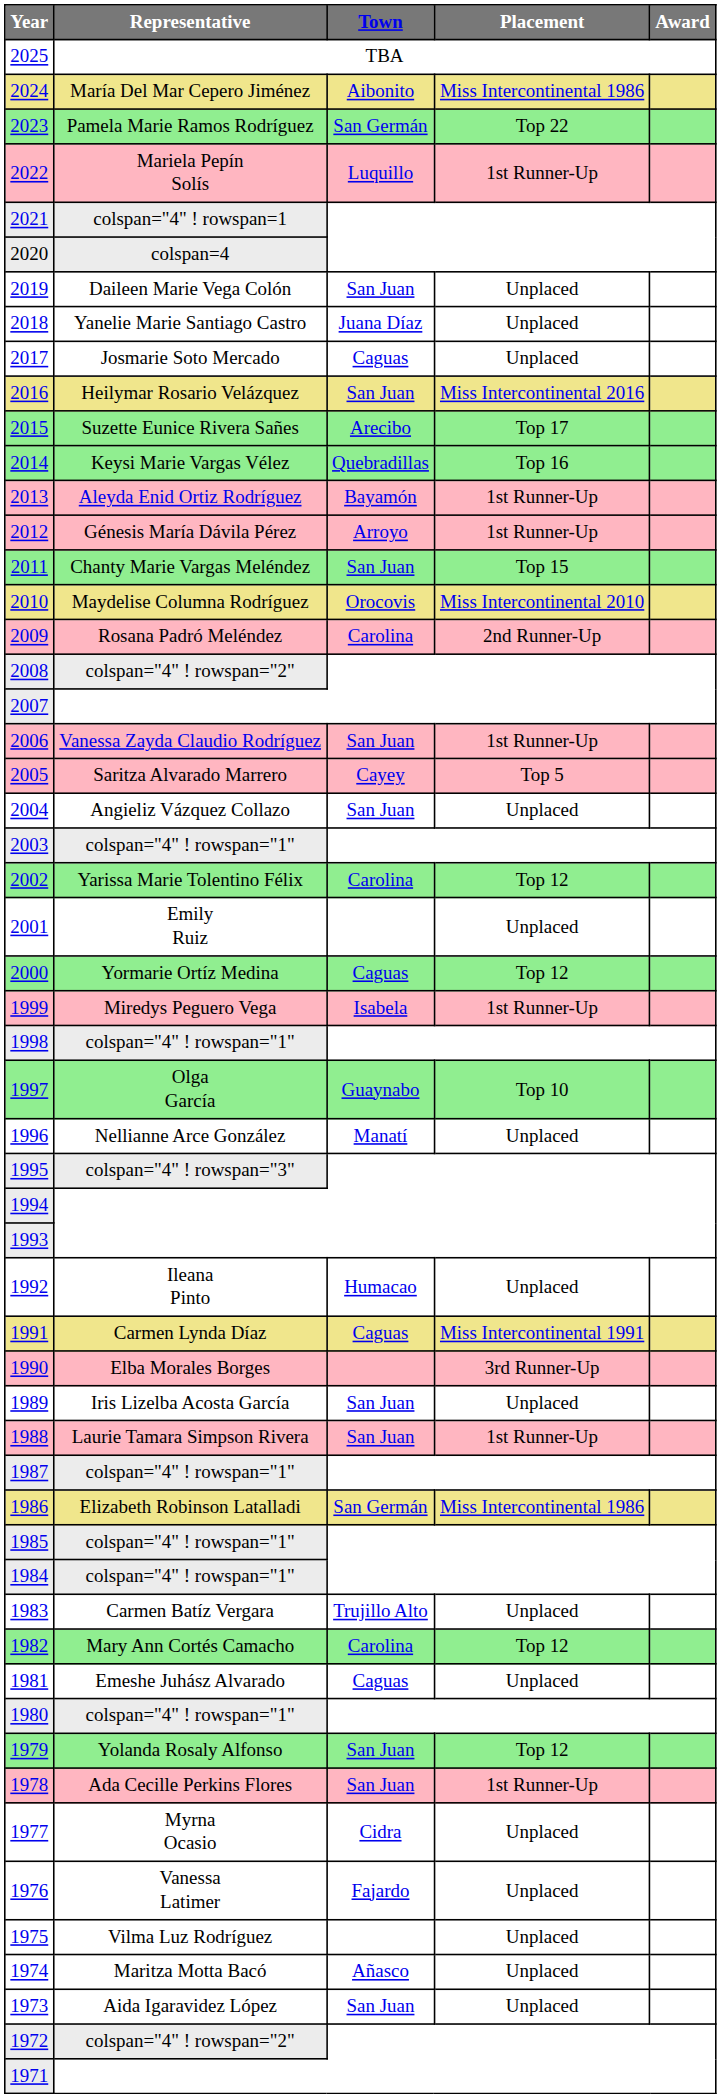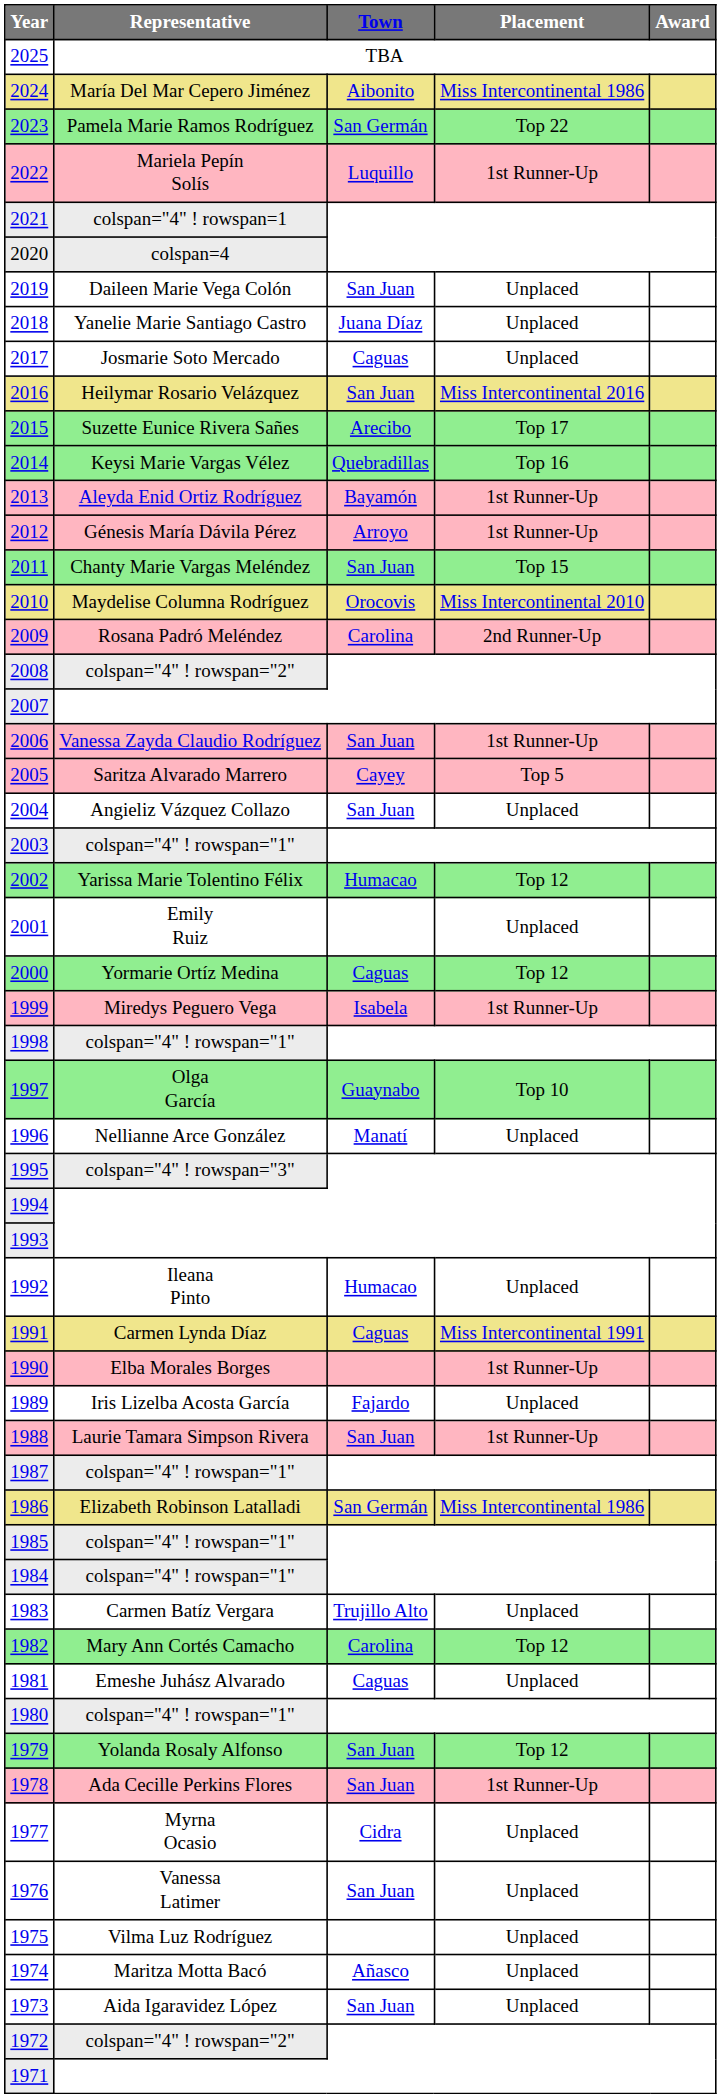2002 | Town: Carolina -> Humacao
1990 | Placement: 3rd Runner-Up -> 1st Runner-Up
1989 | Town: San Juan -> Fajardo
1976 | Town: Fajardo -> San Juan
